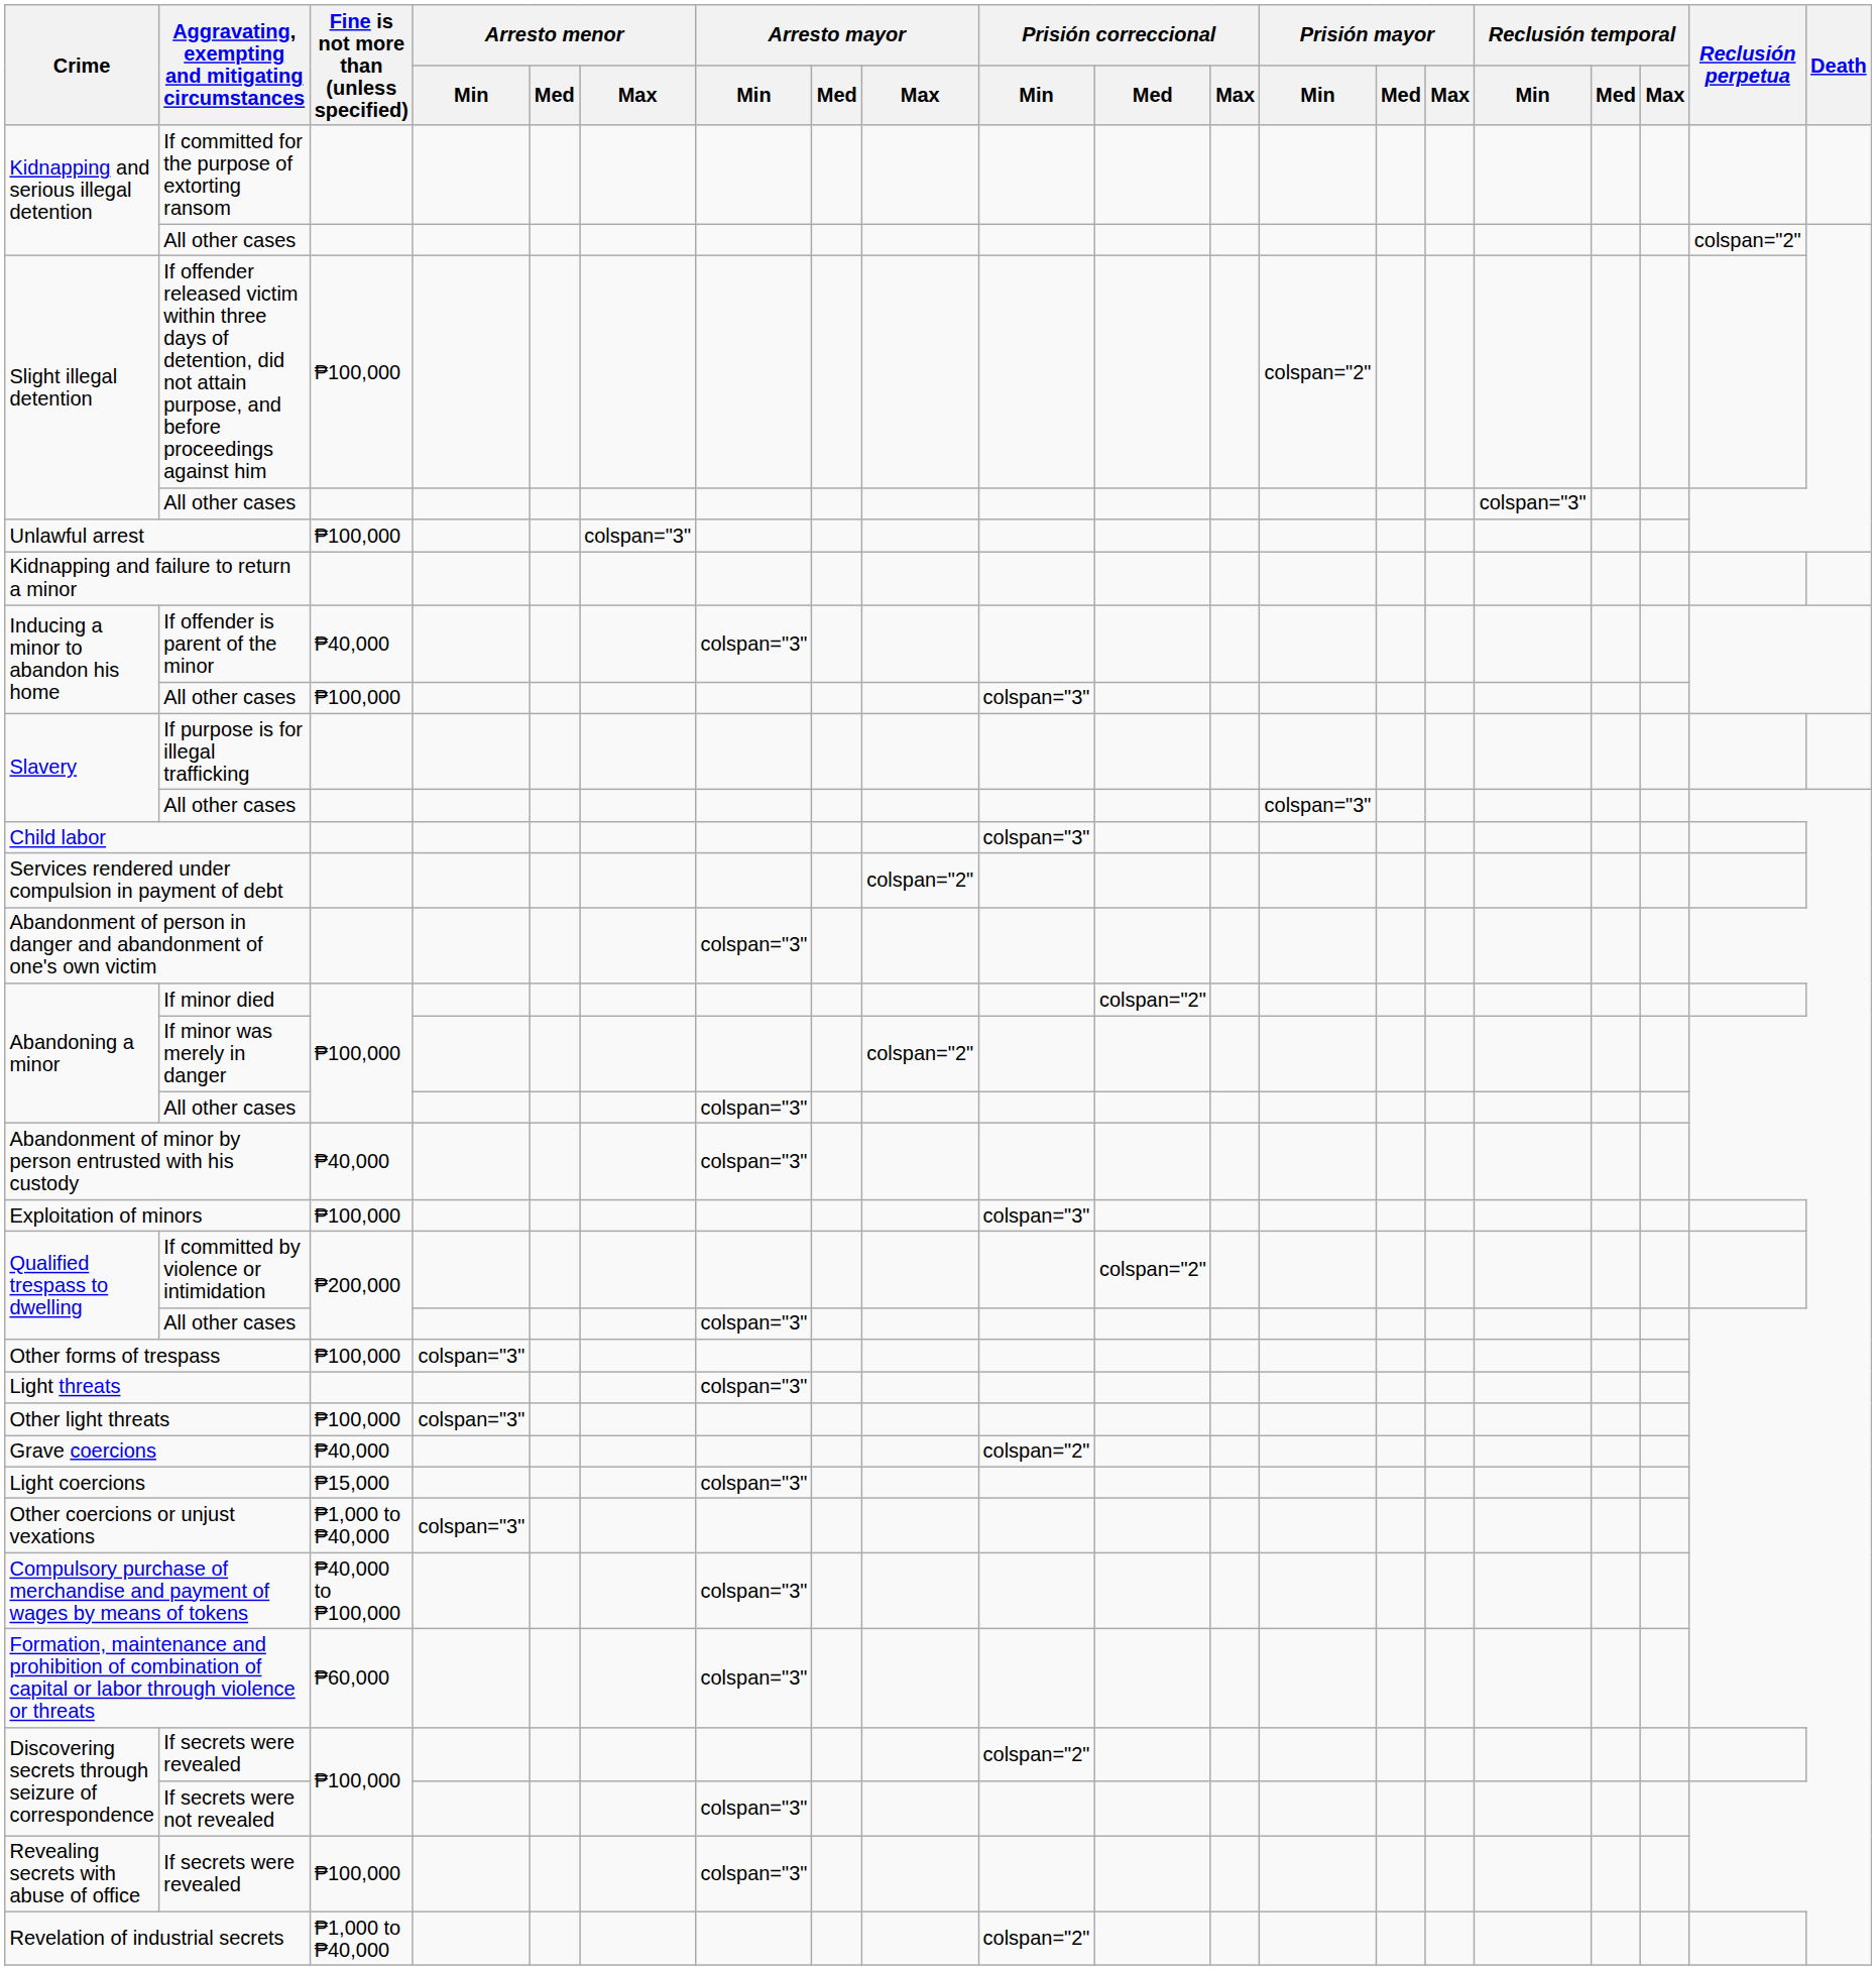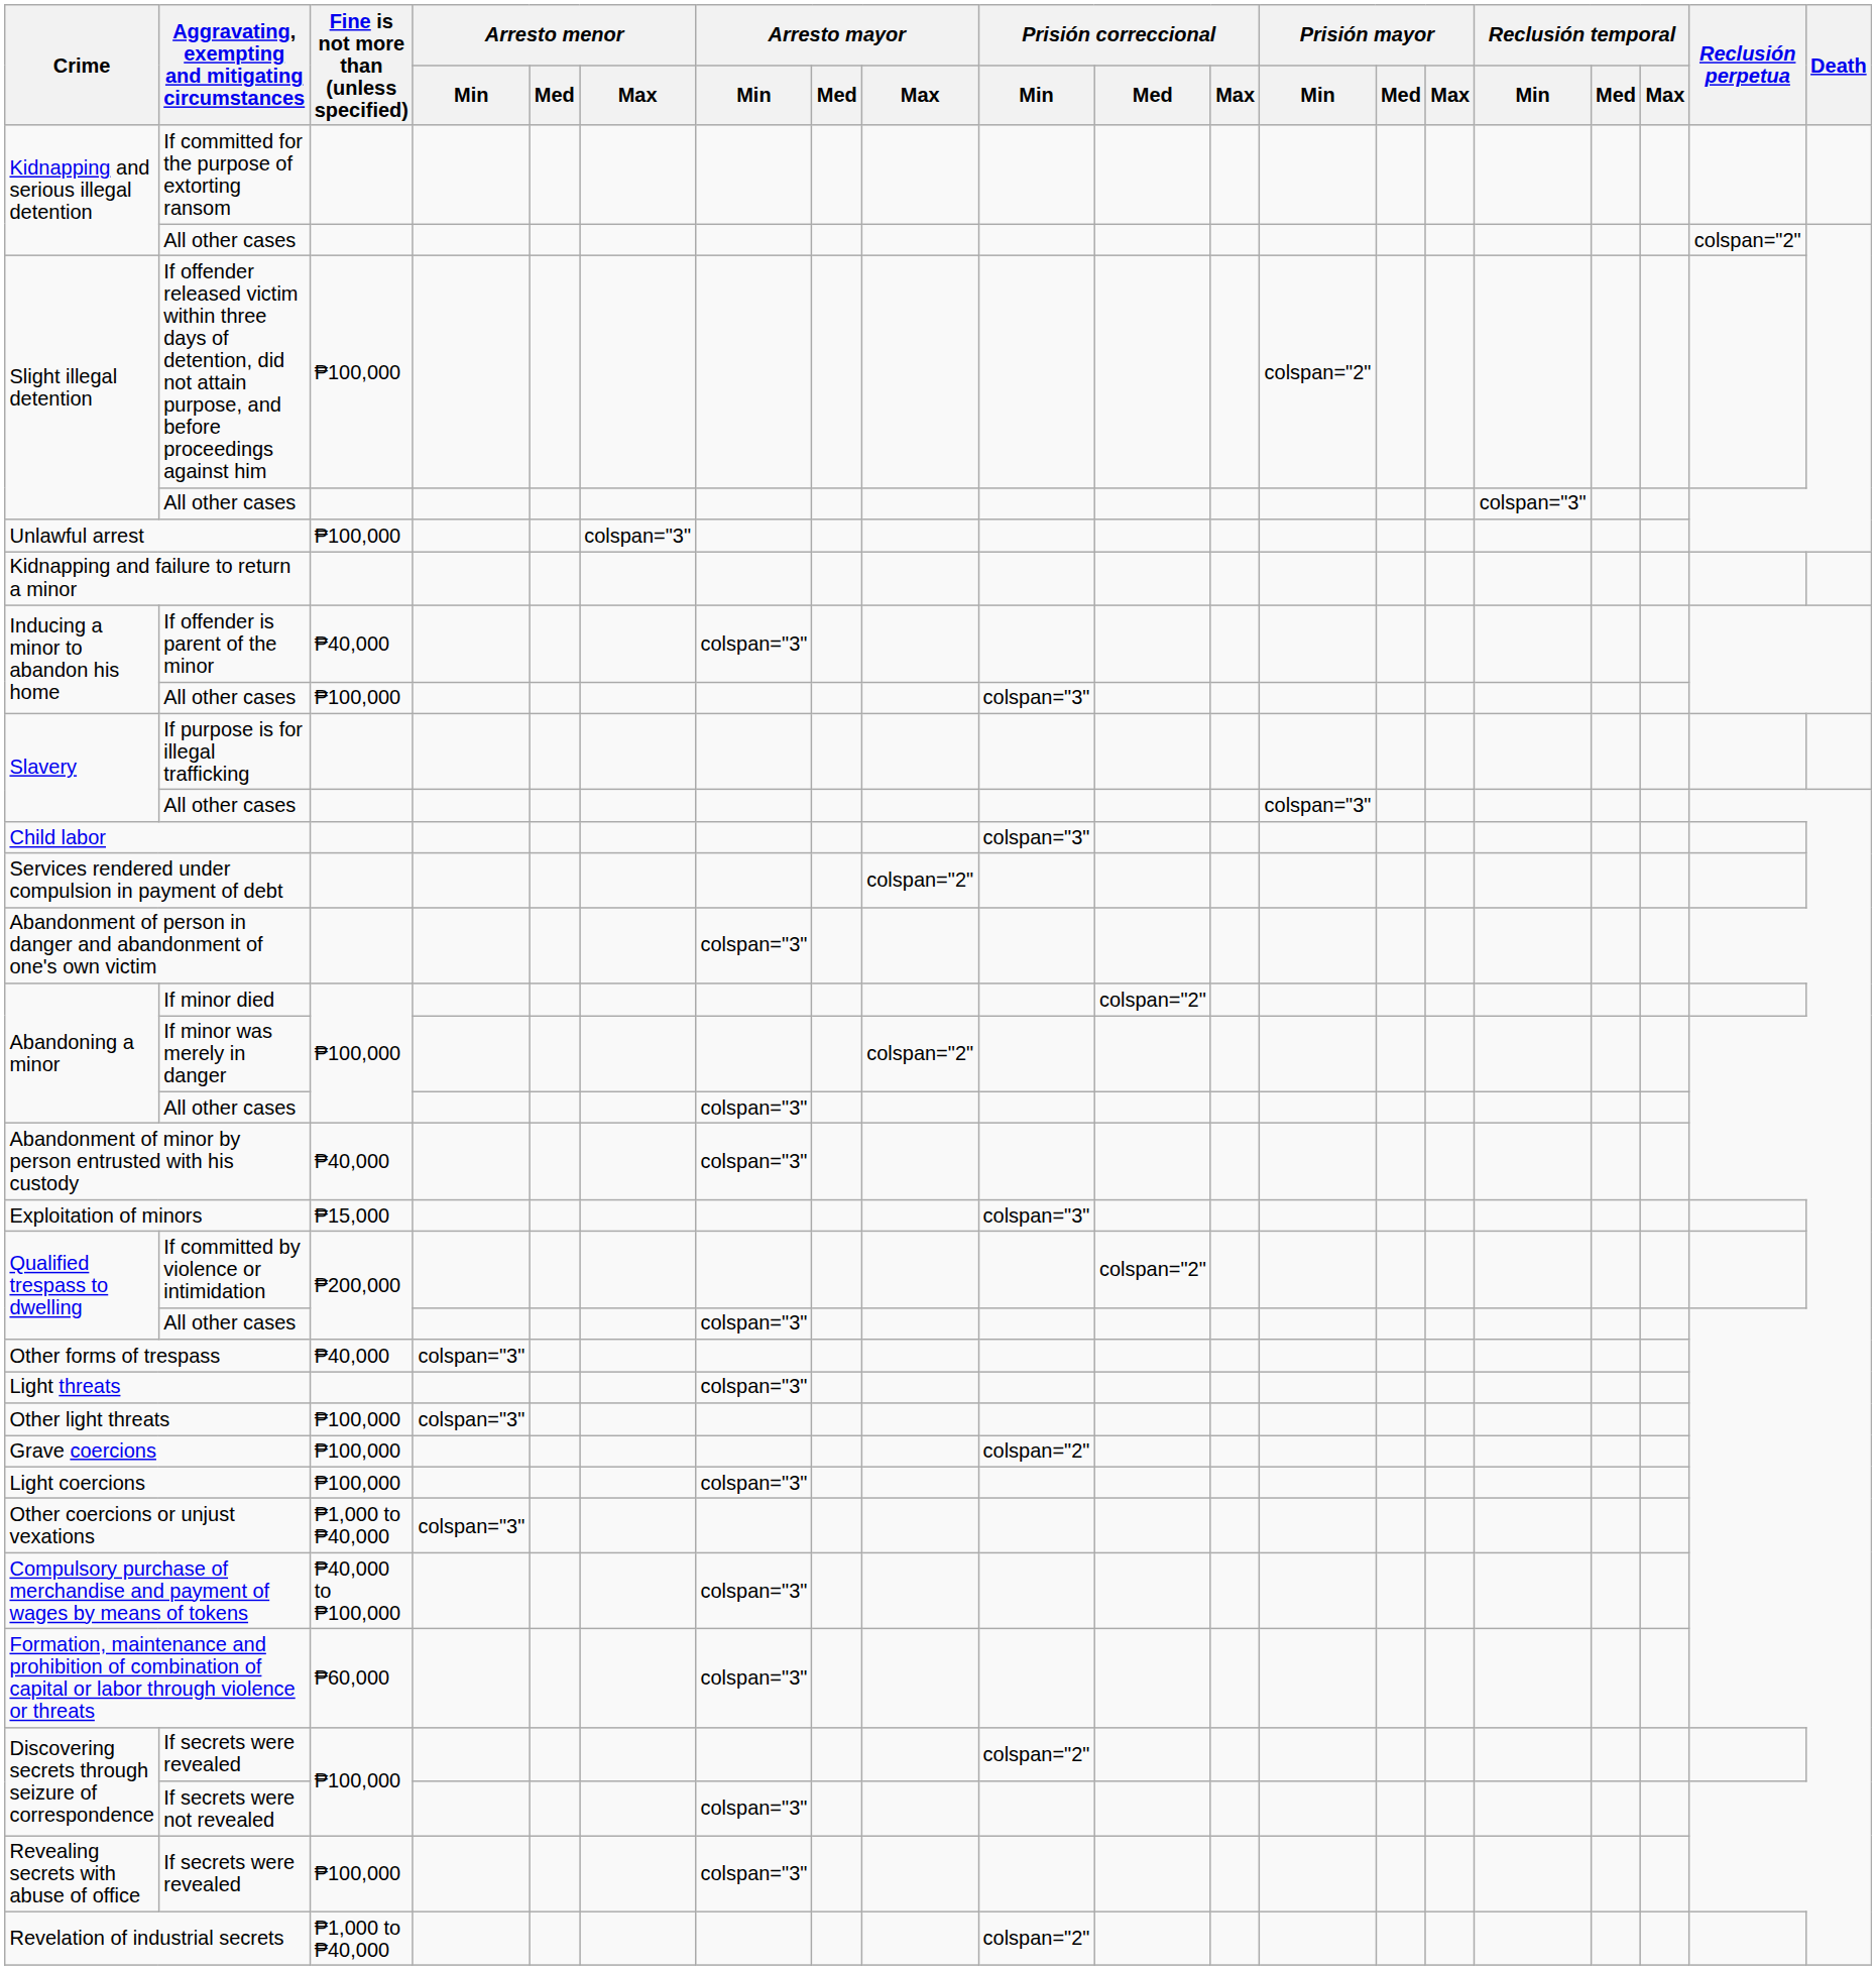Exploitation of minors | Fine is not more than (unless specified): ₱100,000 -> ₱15,000
Other forms of trespass | Fine is not more than (unless specified): ₱100,000 -> ₱40,000
Grave coercions | Fine is not more than (unless specified): ₱40,000 -> ₱100,000
Light coercions | Fine is not more than (unless specified): ₱15,000 -> ₱100,000
